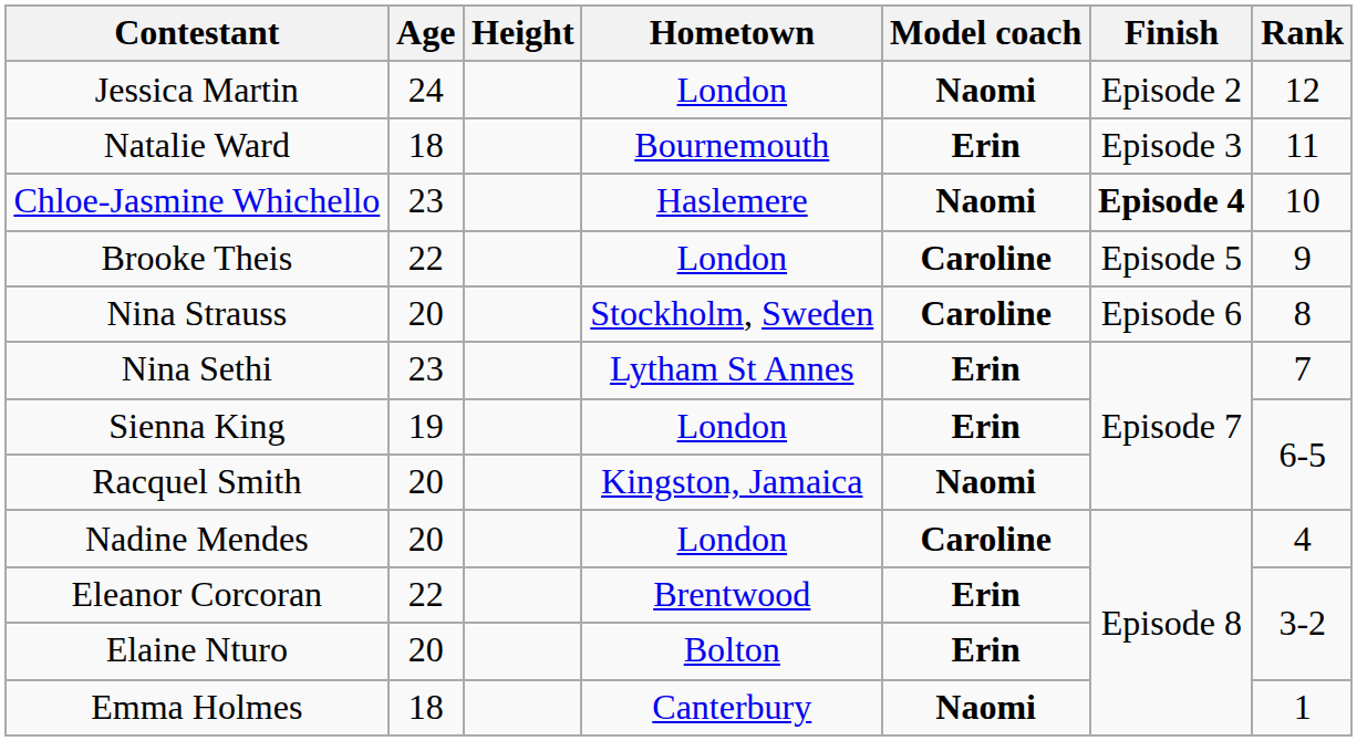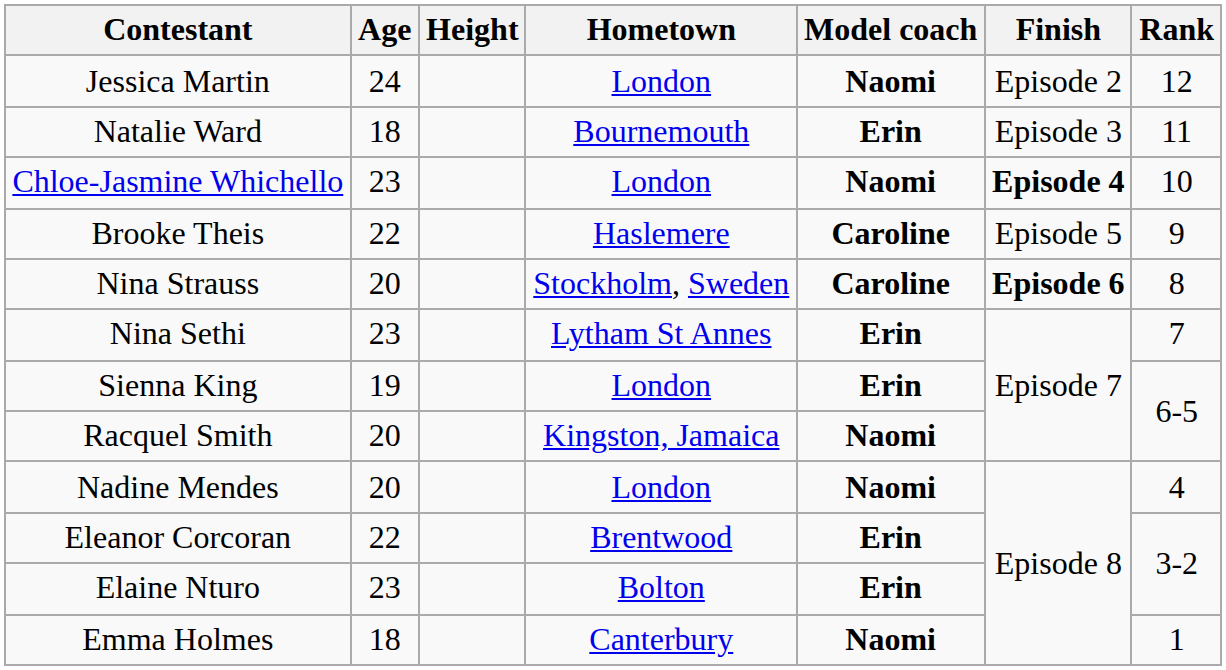Chloe-Jasmine Whichello | Hometown: Haslemere -> London
Brooke Theis | Hometown: London -> Haslemere
Nina Strauss | Finish: normal -> bold
Nadine Mendes | Model coach: Caroline -> Naomi
Elaine Nturo | Age: 20 -> 23
